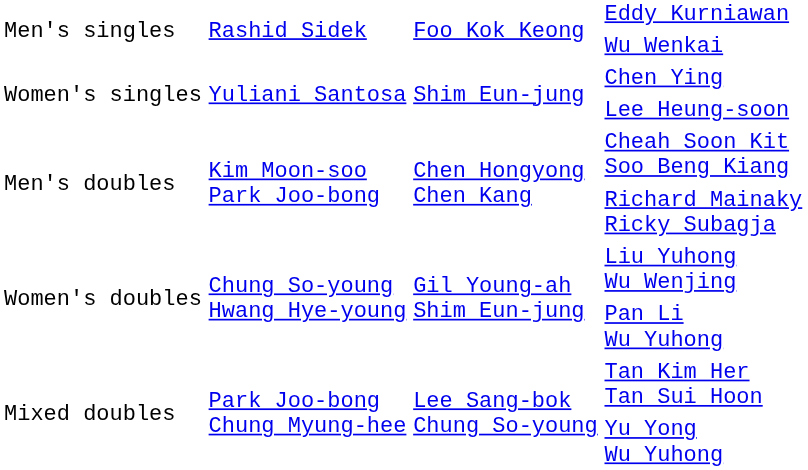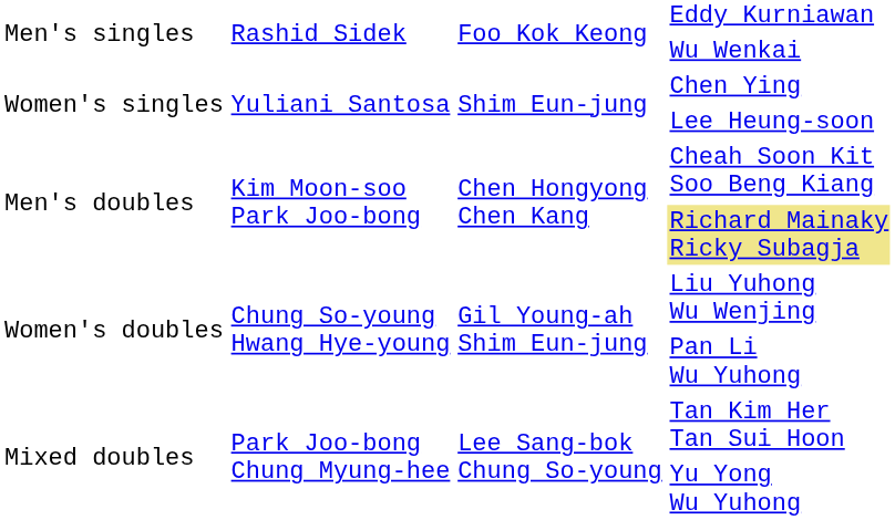Richard Mainaky Ricky Subagja | column 4: no background -> khaki background
